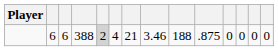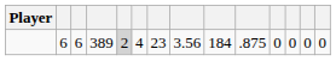row 2 | column 4: 388 -> 389
row 2 | column 7: 21 -> 23
row 2 | column 8: 3.46 -> 3.56
row 2 | column 9: 188 -> 184
